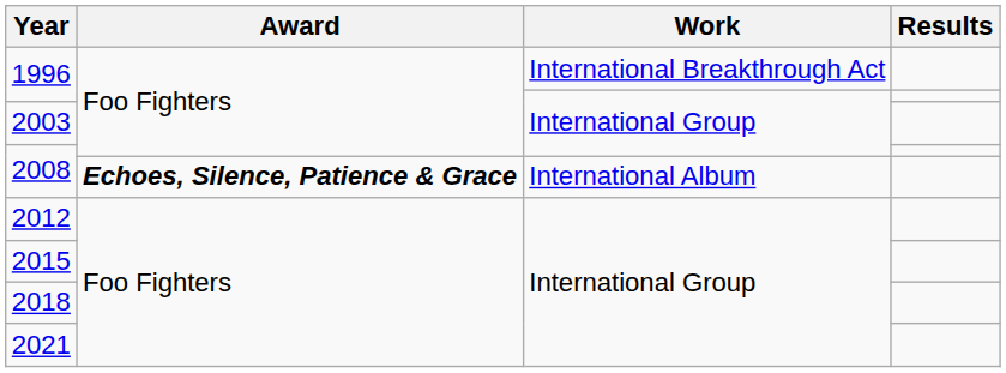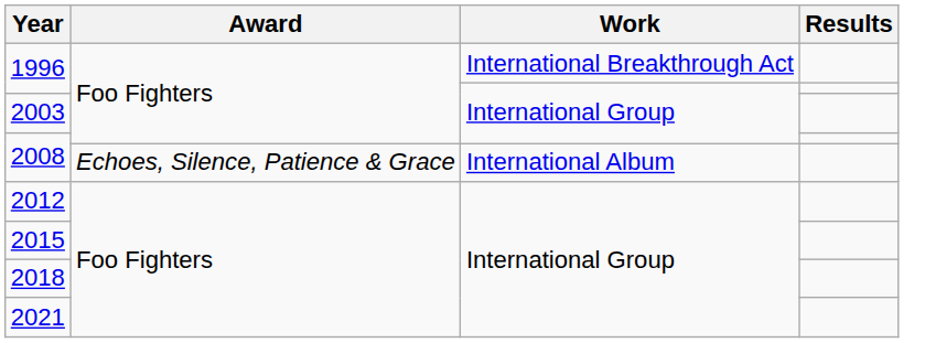2008 / International Album | Award: bold -> normal
